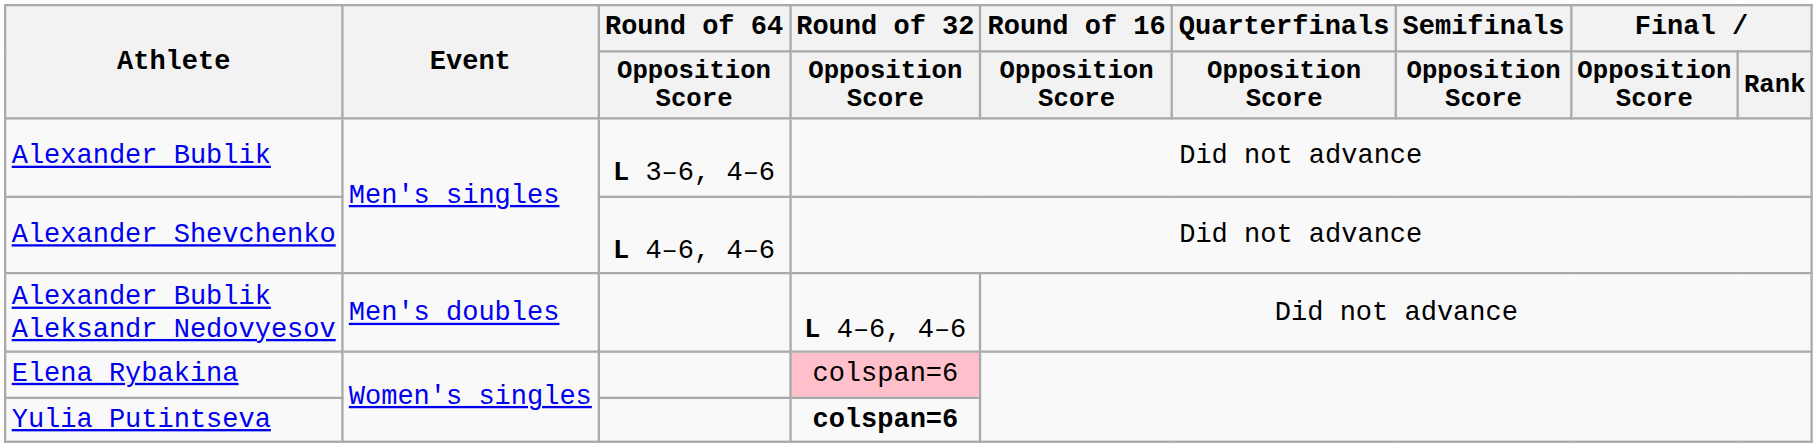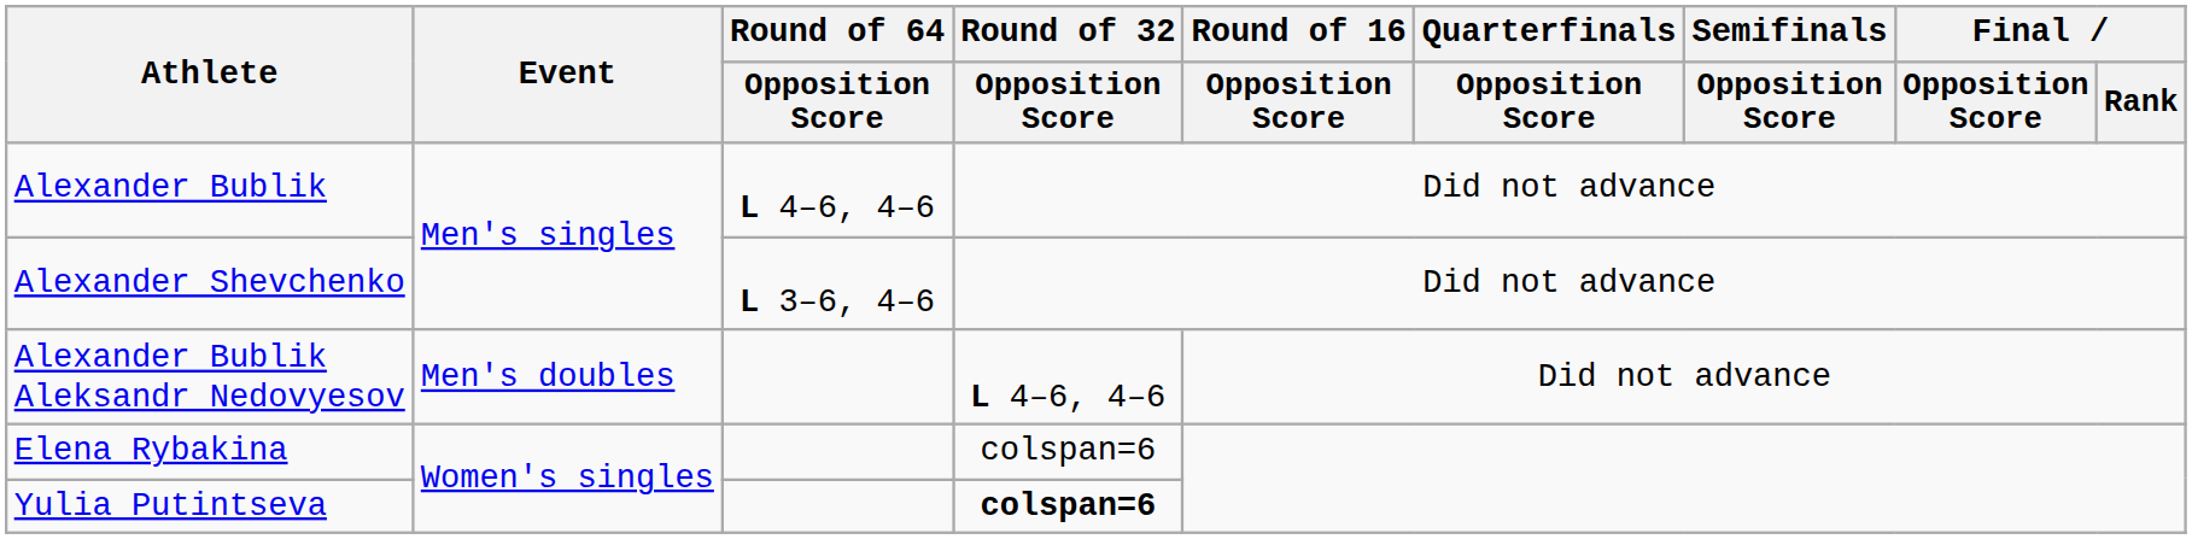Alexander Bublik | Round of 64 / Opposition Score: L 3–6, 4–6 -> L 4–6, 4–6
Alexander Shevchenko | Round of 64 / Opposition Score: L 4–6, 4–6 -> L 3–6, 4–6
Elena Rybakina | Round of 32 / Opposition Score: pink background -> no background
